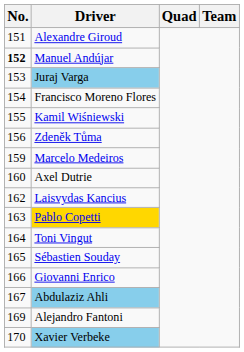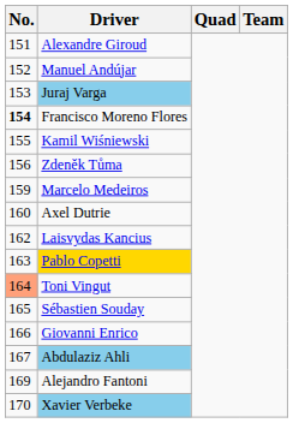Manuel Andújar | No.: bold -> normal
Francisco Moreno Flores | No.: normal -> bold
Toni Vingut | No.: no background -> lightsalmon background
